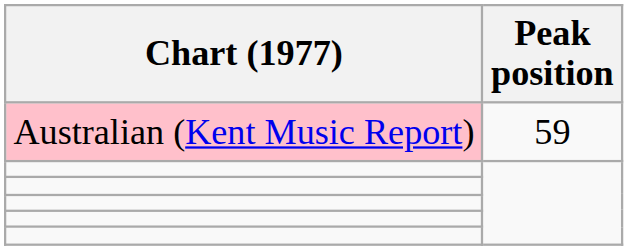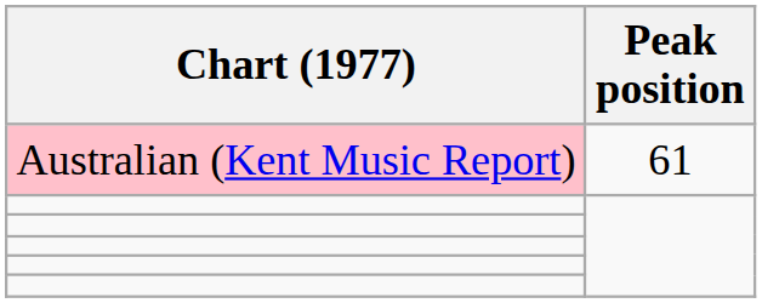row 2 | Peak position: 59 -> 61
